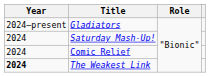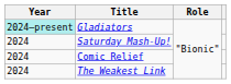Gladiators | Year: no background -> paleturquoise background
The Weakest Link | Year: bold -> normal
